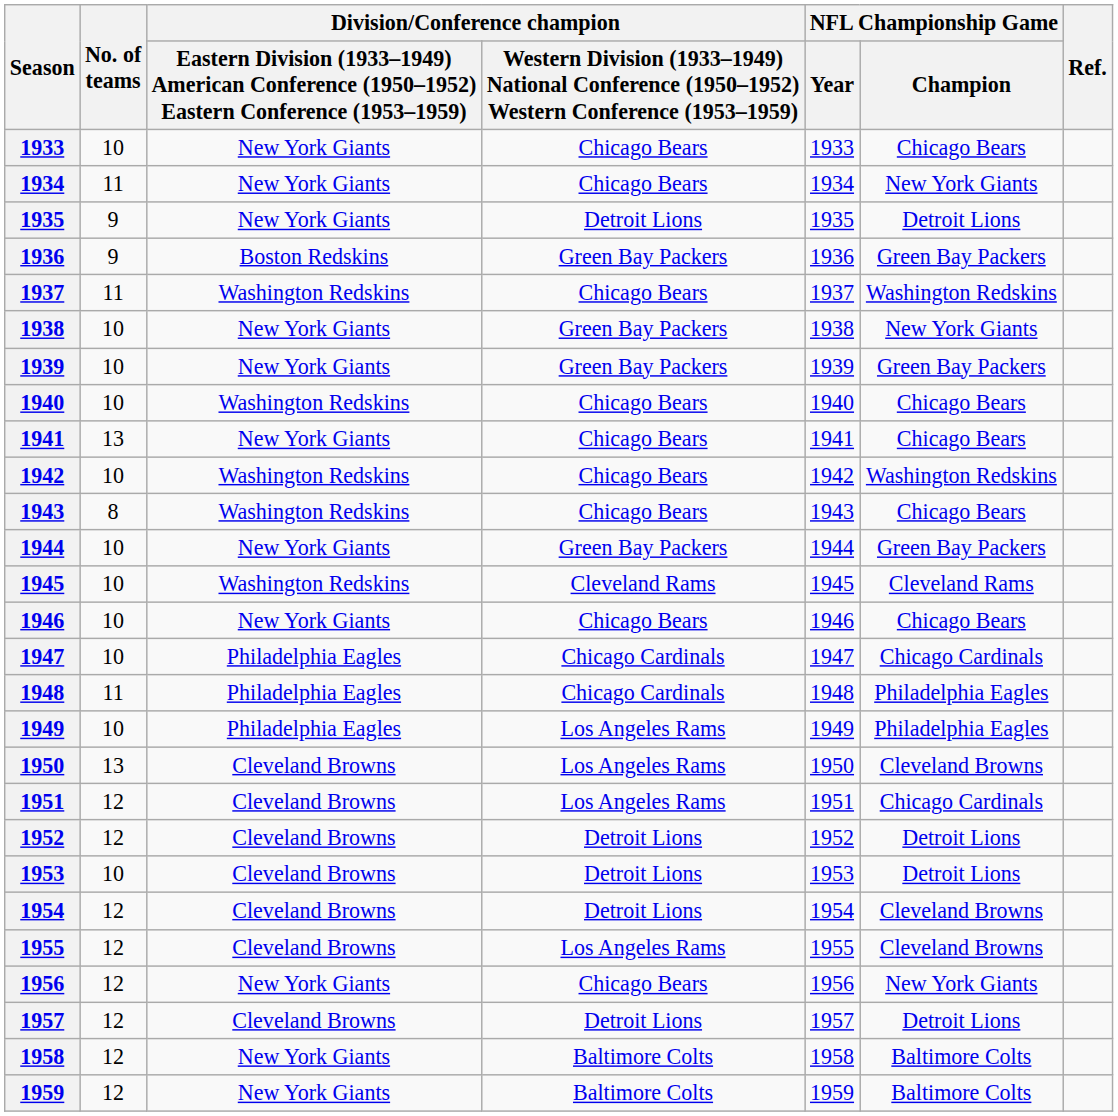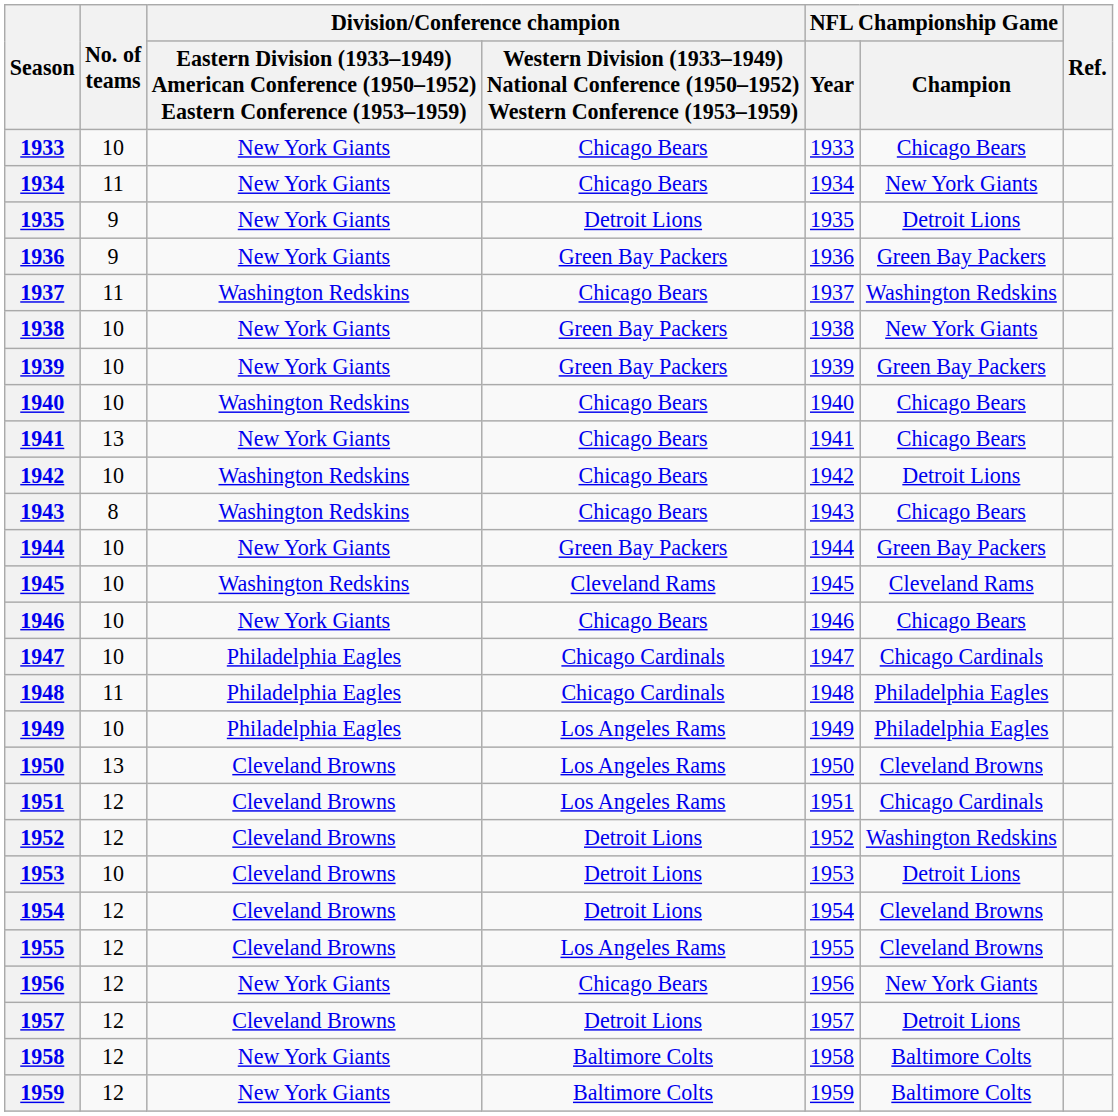row 6 | column 3: Boston Redskins -> New York Giants
row 12 | NFL Championship Game / Champion: Washington Redskins -> Detroit Lions
row 22 | NFL Championship Game / Champion: Detroit Lions -> Washington Redskins
